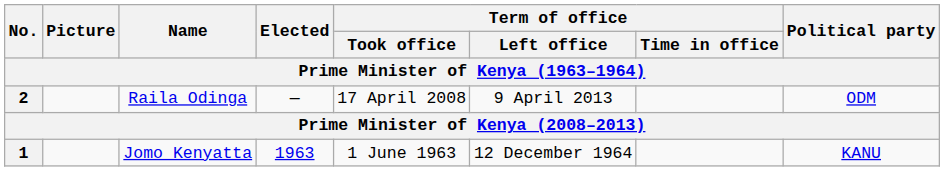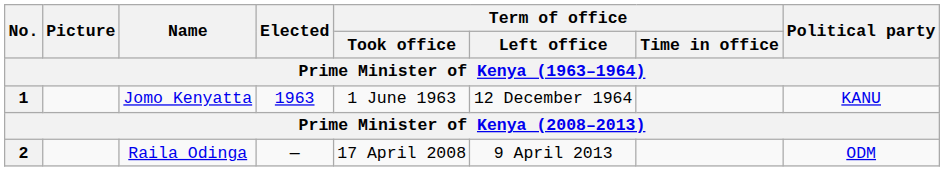rows swapped: 1 <-> 2
